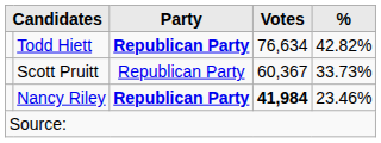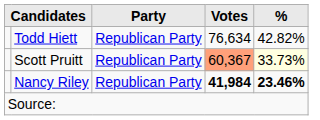Todd Hiett | Party: bold -> normal
Scott Pruitt | Votes: no background -> lightsalmon background
Scott Pruitt | %: no background -> lightyellow background
Nancy Riley | Party: bold -> normal
Nancy Riley | %: normal -> bold
